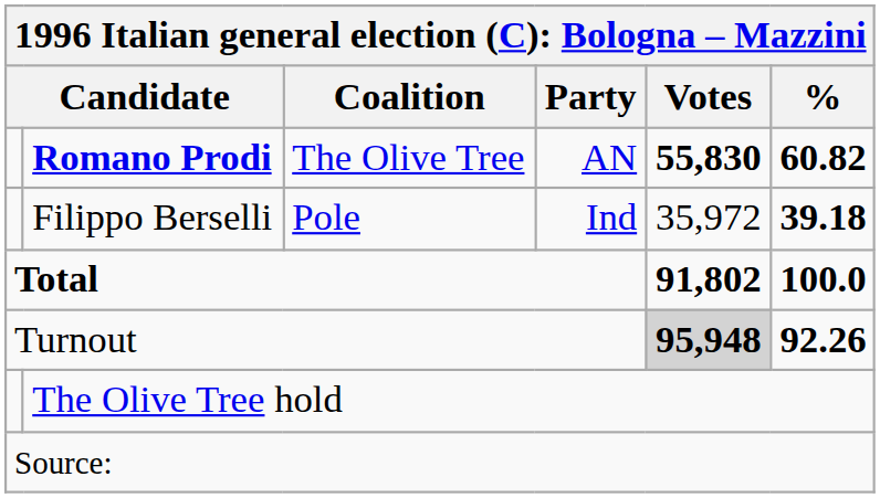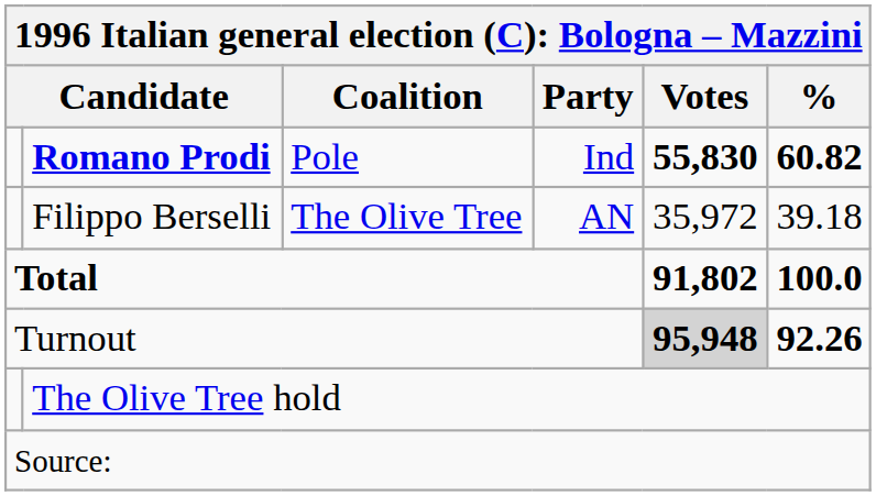Romano Prodi | Coalition: The Olive Tree -> Pole
Romano Prodi | Party: AN -> Ind
Filippo Berselli | Coalition: Pole -> The Olive Tree
Filippo Berselli | Party: Ind -> AN
Filippo Berselli | %: bold -> normal
